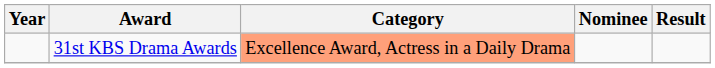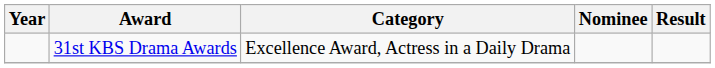31st KBS Drama Awards | Category: lightsalmon background -> no background
